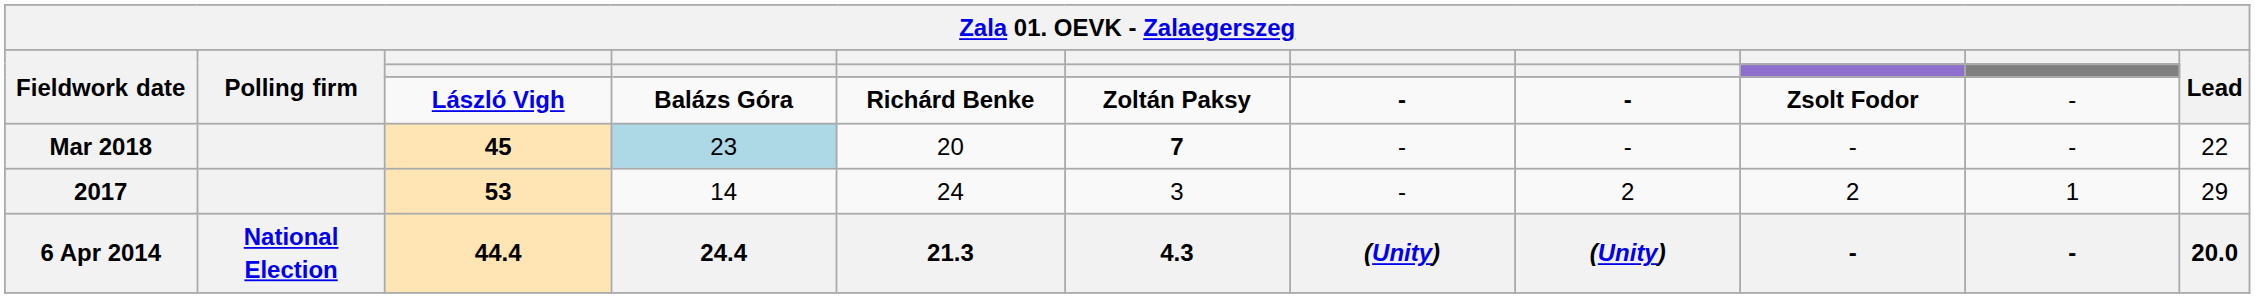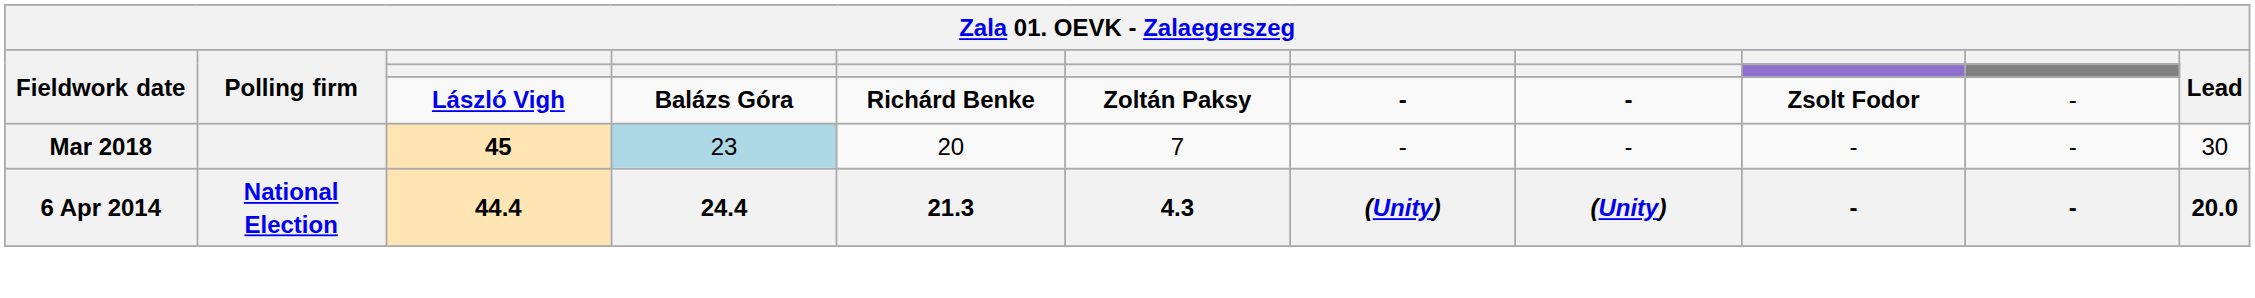Mar 2018 | column 6: bold -> normal
Mar 2018 | Lead: 22 -> 30
- row: 2017 | 53 | 14 | 24 | 3 | - | 2 | 2 | 1 | 29
